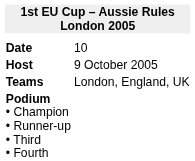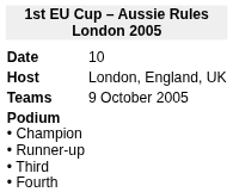row 3 | column 2: 9 October 2005 -> London, England, UK
row 4 | column 2: London, England, UK -> 9 October 2005
